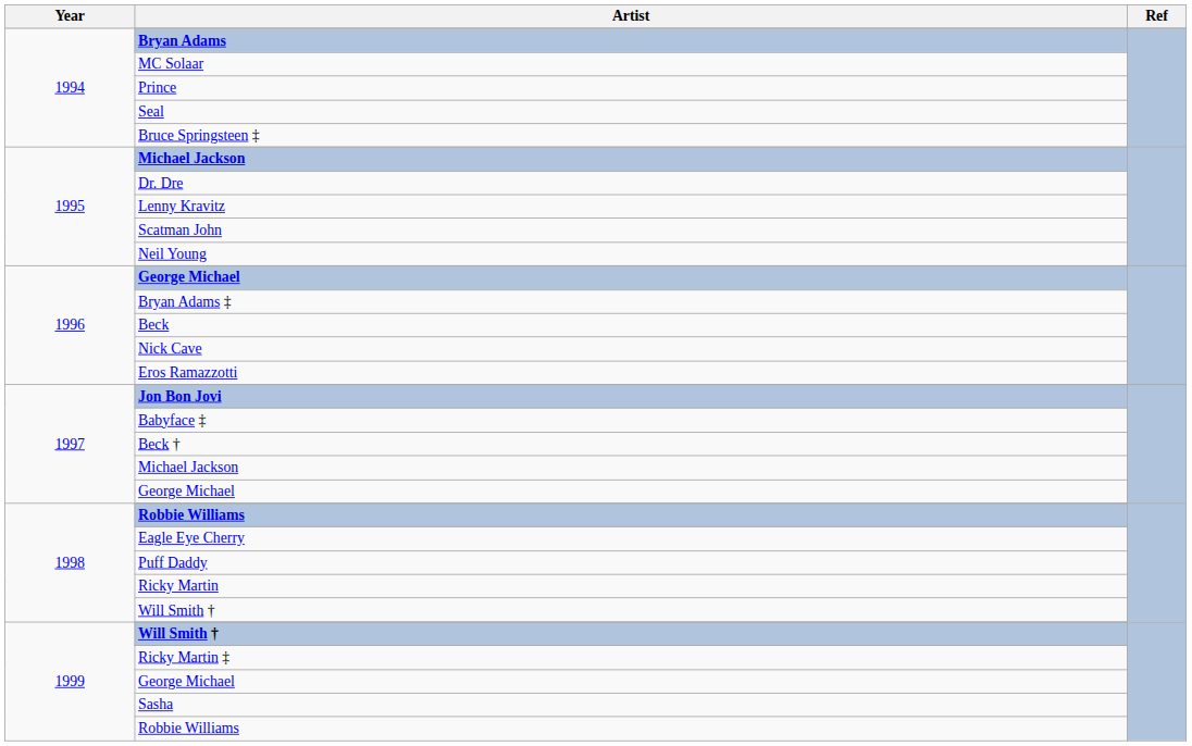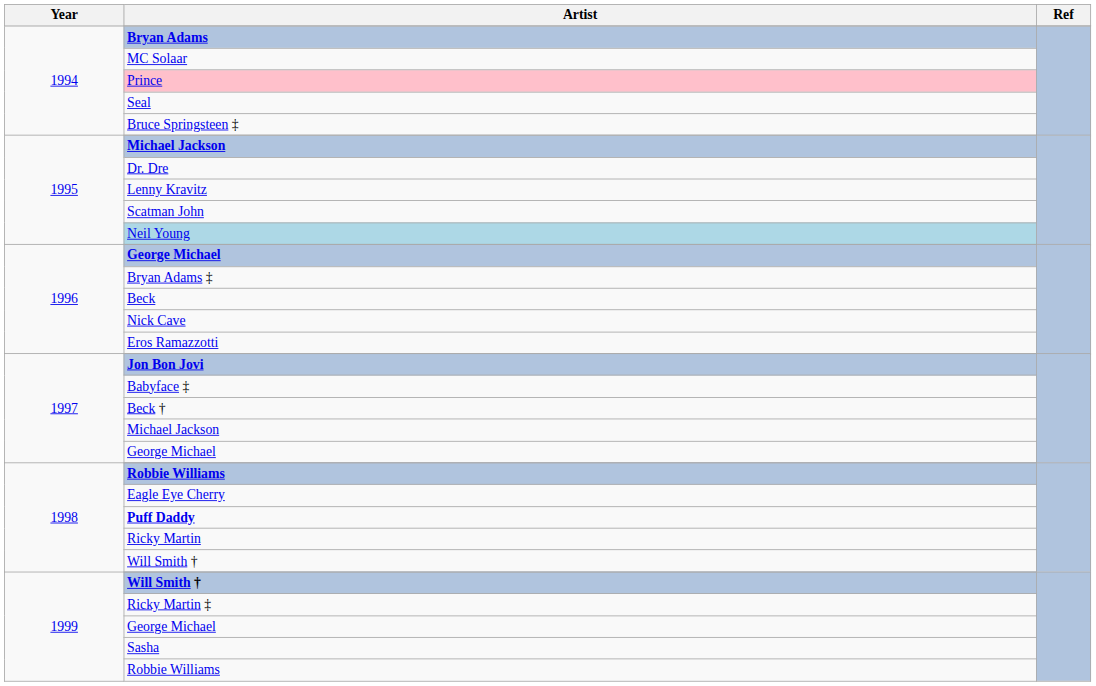Prince | Artist: no background -> pink background
Neil Young | Artist: no background -> lightblue background
Puff Daddy | Artist: normal -> bold
